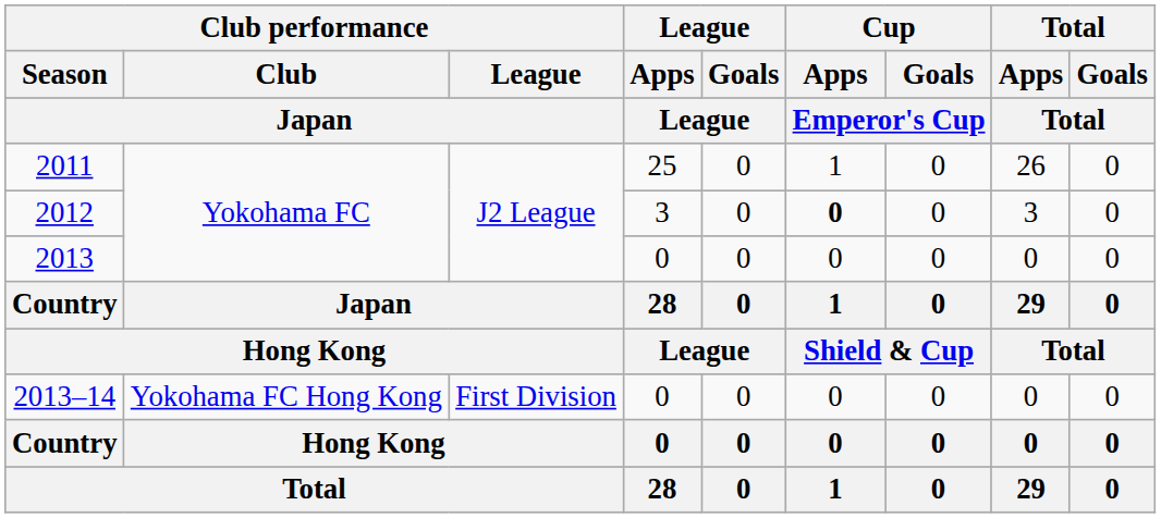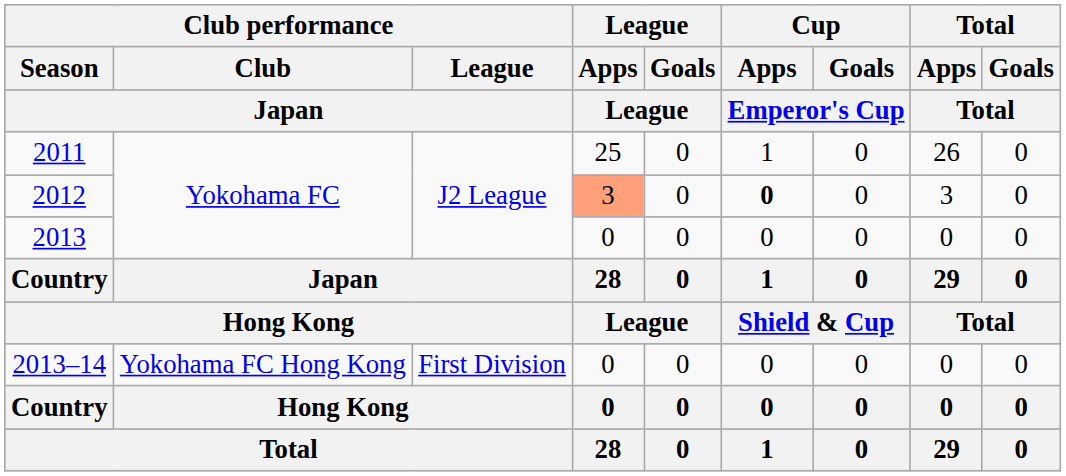2012 | League / Apps / League: no background -> lightsalmon background
